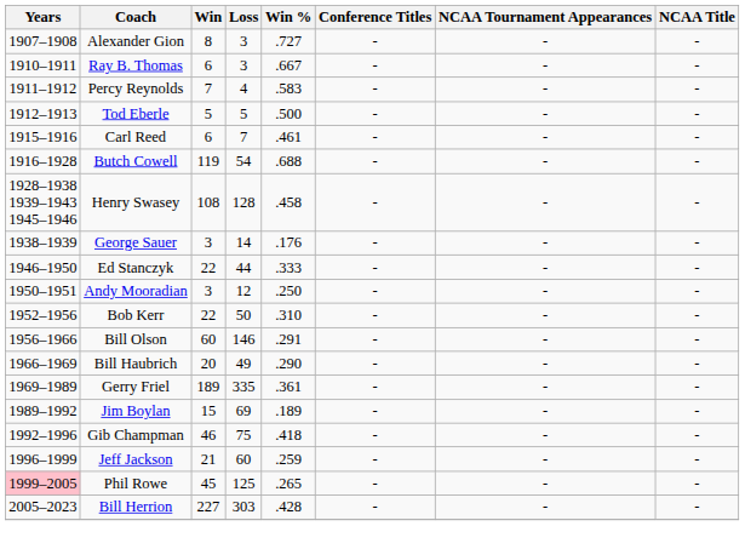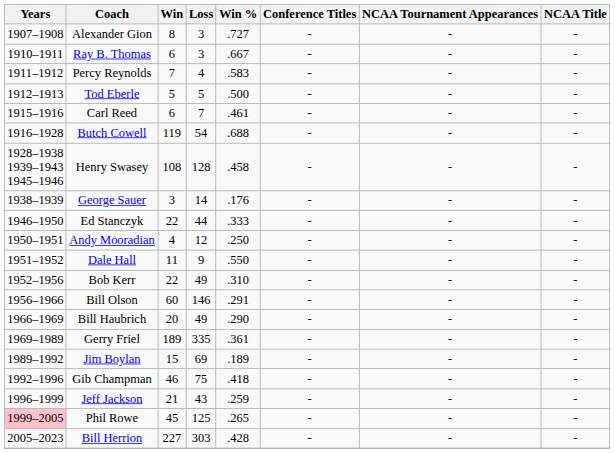Andy Mooradian | Win: 3 -> 4
+ row: 1951–1952 | Dale Hall | 11 | 9 | .550 | - | - | -
Bob Kerr | Loss: 50 -> 49
Jeff Jackson | Loss: 60 -> 43
